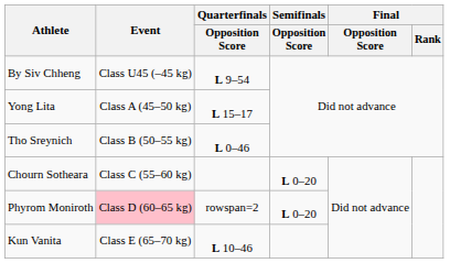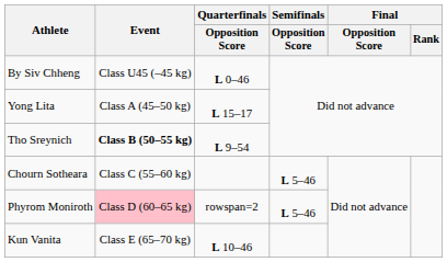By Siv Chheng | Quarterfinals / Opposition Score: L 9–54 -> L 0–46
Tho Sreynich | Event: normal -> bold
Tho Sreynich | Quarterfinals / Opposition Score: L 0–46 -> L 9–54
Chourn Sotheara | Semifinals / Opposition Score: L 0–20 -> L 5–46
Phyrom Moniroth | Semifinals / Opposition Score: L 0–20 -> L 5–46
